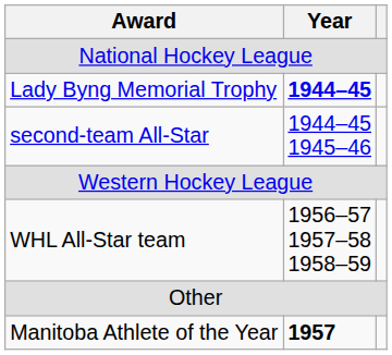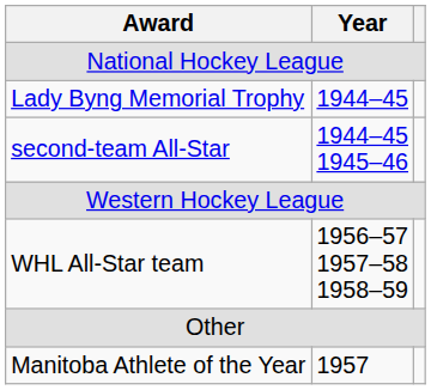Lady Byng Memorial Trophy | Year: bold -> normal
Manitoba Athlete of the Year | Year: bold -> normal
